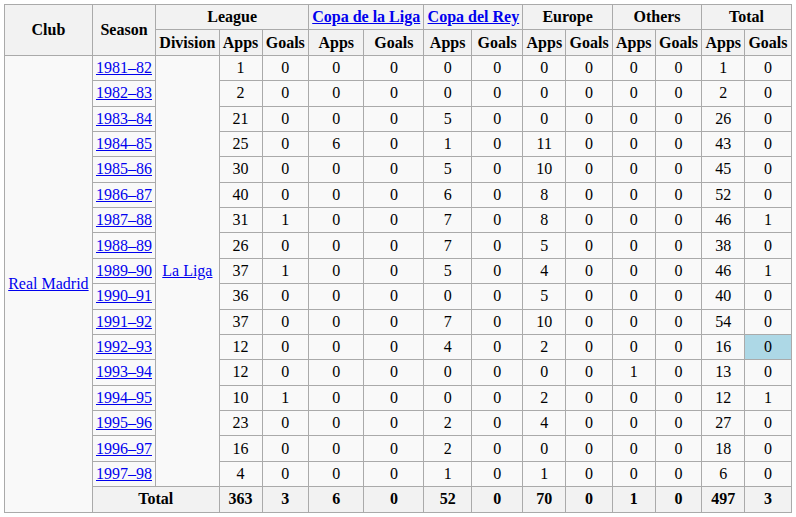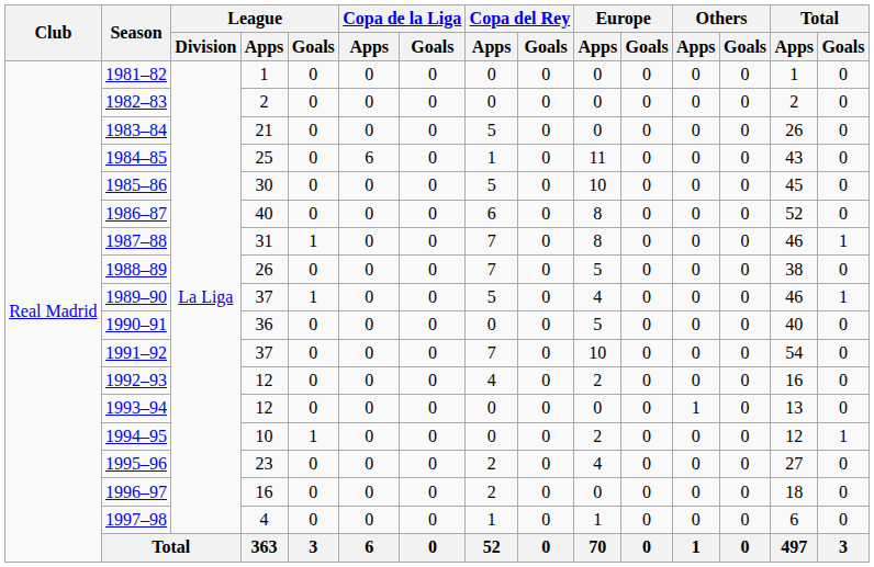1992–93 | Total / Goals: lightblue background -> no background
